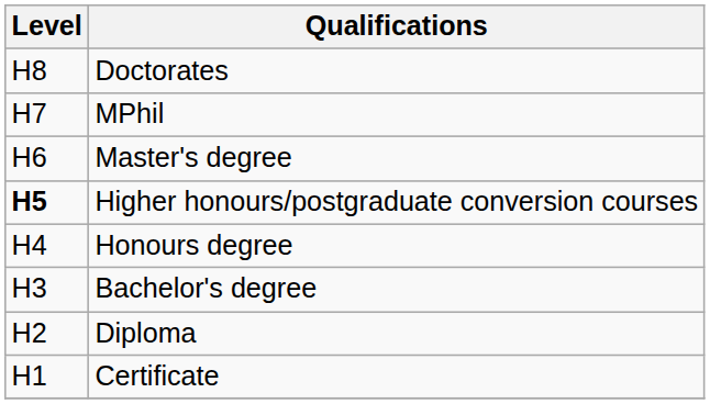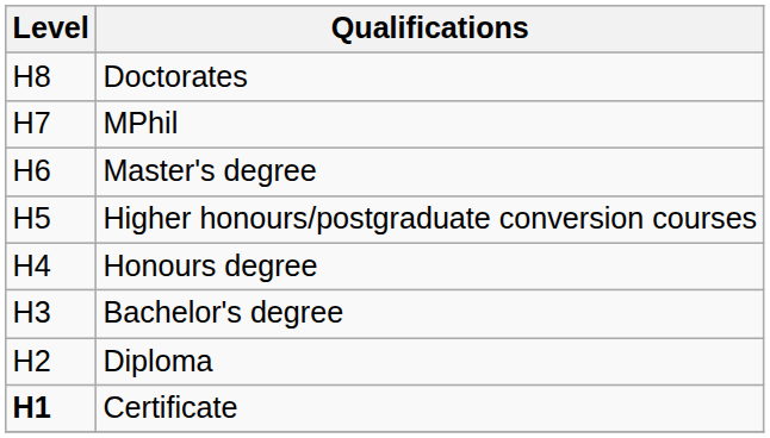Higher honours/postgraduate conversion courses | Level: bold -> normal
Certificate | Level: normal -> bold
